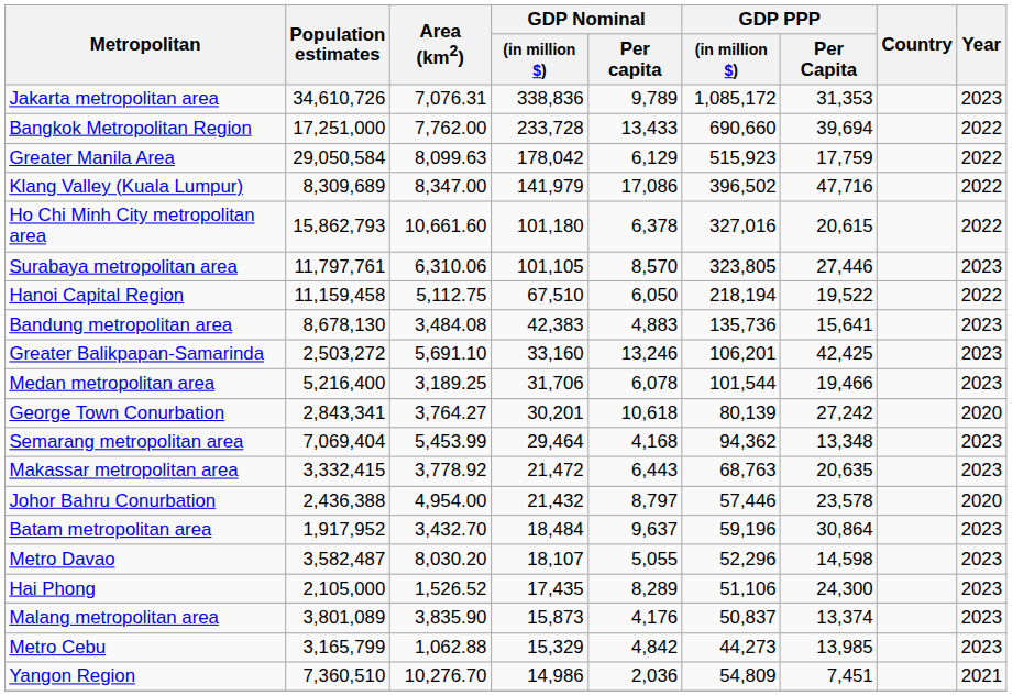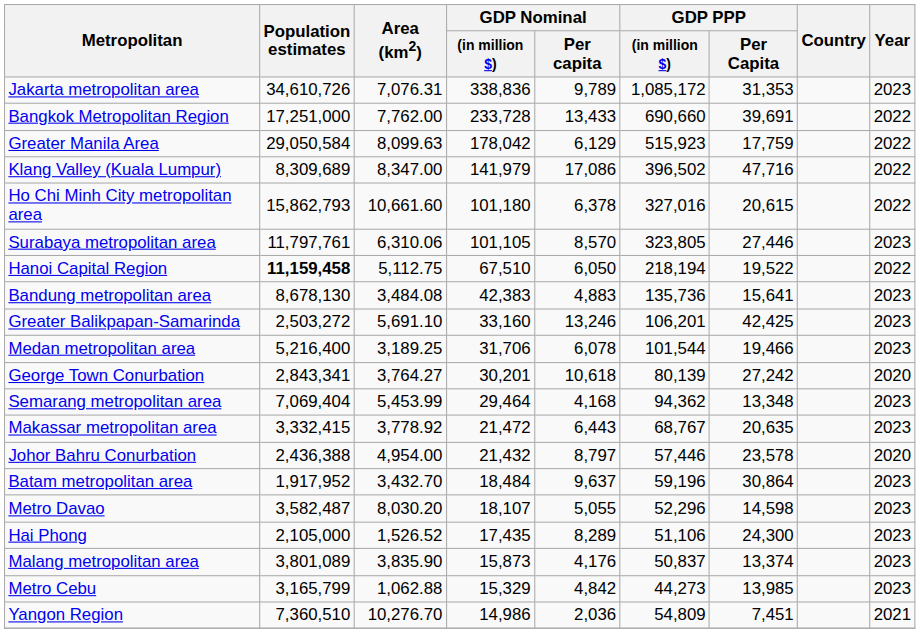Bangkok Metropolitan Region | GDP PPP / Per Capita: 39,694 -> 39,691
Hanoi Capital Region | Population estimates: normal -> bold
Makassar metropolitan area | GDP PPP / (in million $): 68,763 -> 68,767
